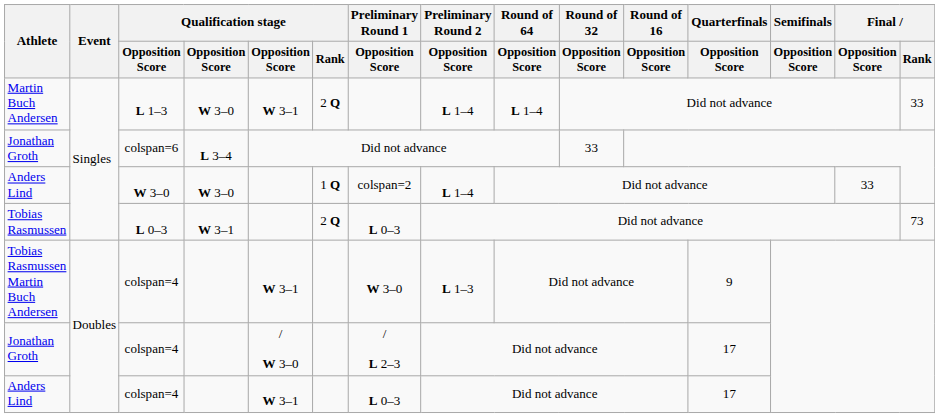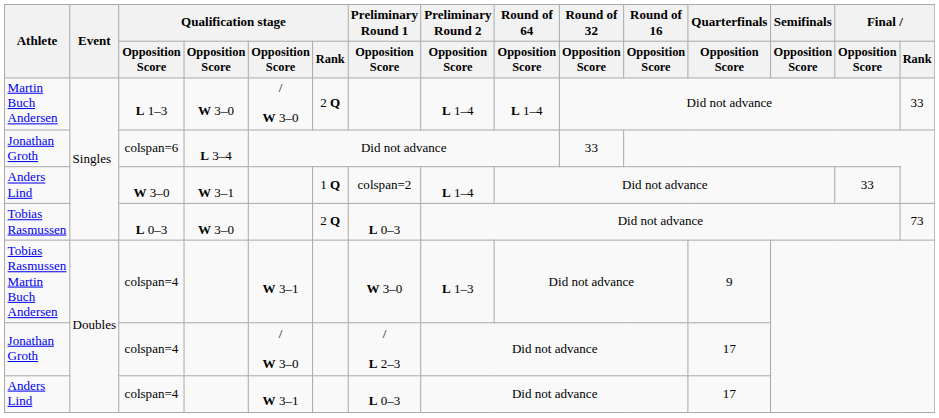Martin Buch Andersen | column 5: W 3–1 -> / W 3–0
Anders Lind / W 3–0 | column 4: W 3–0 -> W 3–1
Tobias Rasmussen | column 4: W 3–1 -> W 3–0
